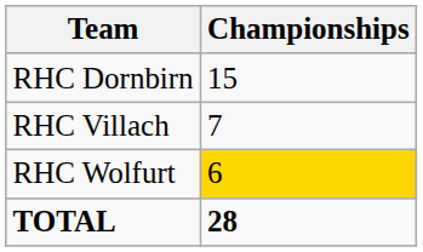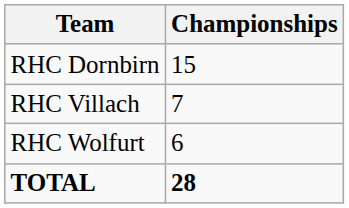RHC Wolfurt | Championships: gold background -> no background
